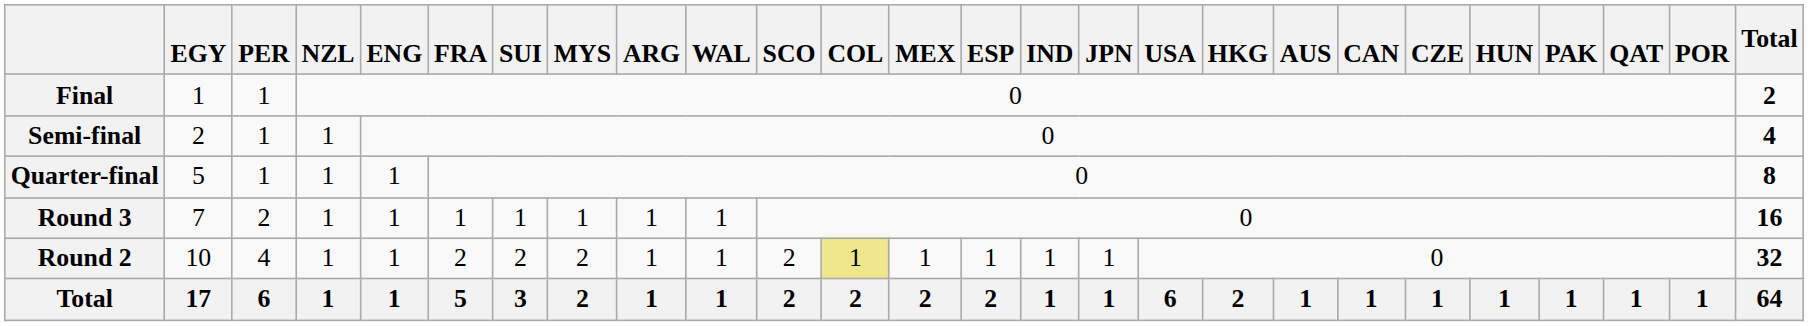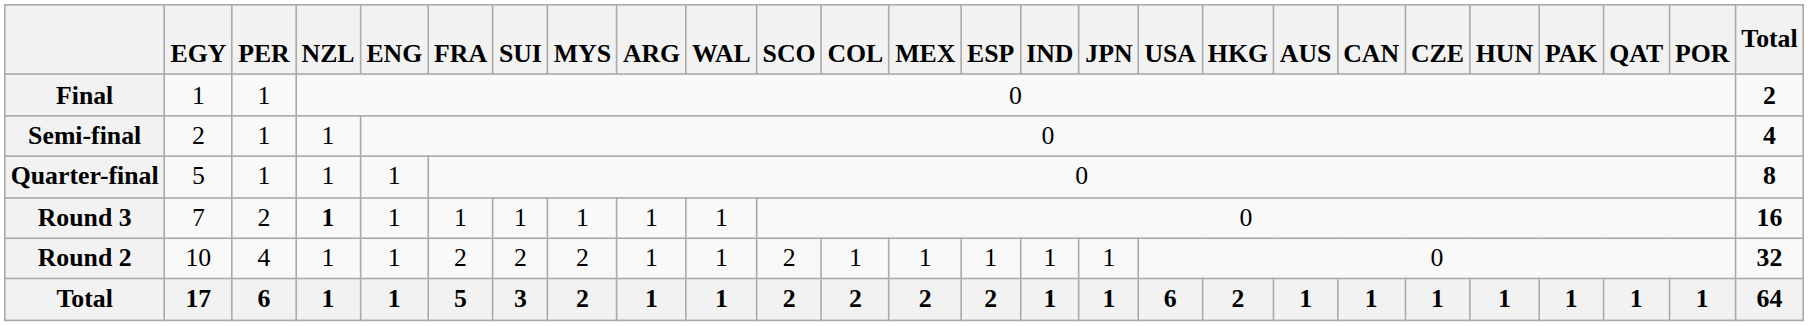Round 3 | NZL: normal -> bold
Round 2 | COL: khaki background -> no background
